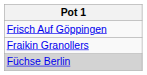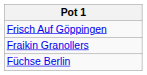row 4 | column 1: lightgrey background -> no background
